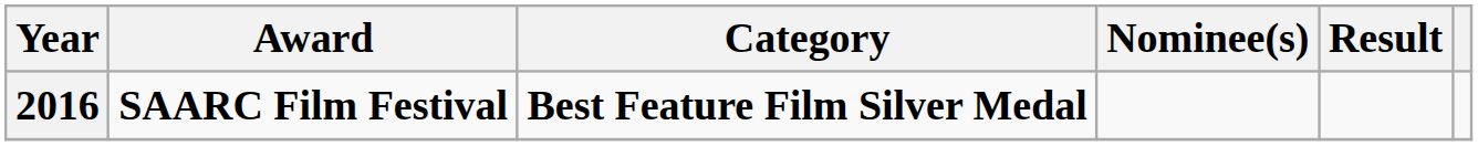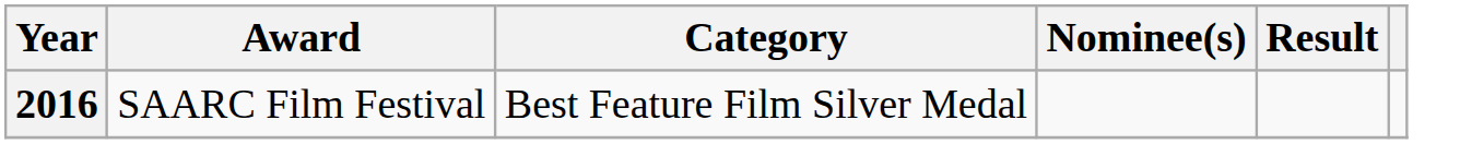2016 | Award: bold -> normal
2016 | Category: bold -> normal
